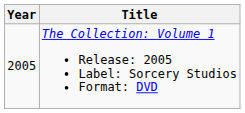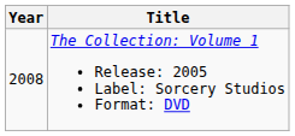row 2 | Year: 2005 -> 2008
